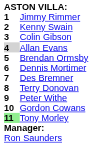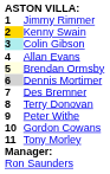Kenny Swain | column 1: no background -> gold background
Colin Gibson | column 1: no background -> paleturquoise background
Allan Evans | column 1: lightgrey background -> no background
Brendan Ormsby | column 1: no background -> lightyellow background
Dennis Mortimer | column 1: no background -> lightgrey background
Tony Morley | column 1: lightgreen background -> no background
